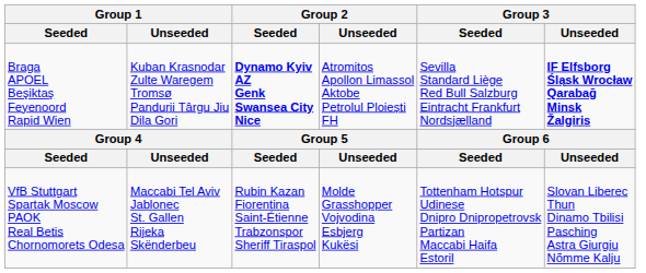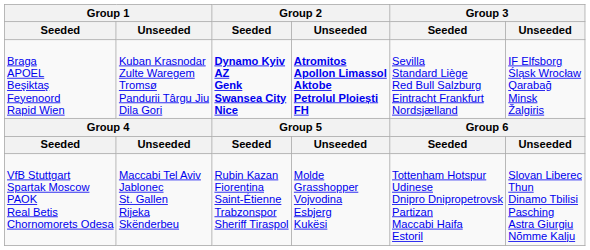Braga APOEL Beşiktaş Feyenoord Rapid Wien | Group 2 / Unseeded: normal -> bold
Braga APOEL Beşiktaş Feyenoord Rapid Wien | Group 3 / Unseeded: bold -> normal
